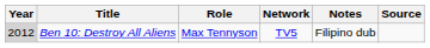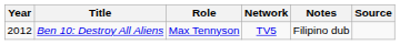row 2 | Year: lightgrey background -> no background
